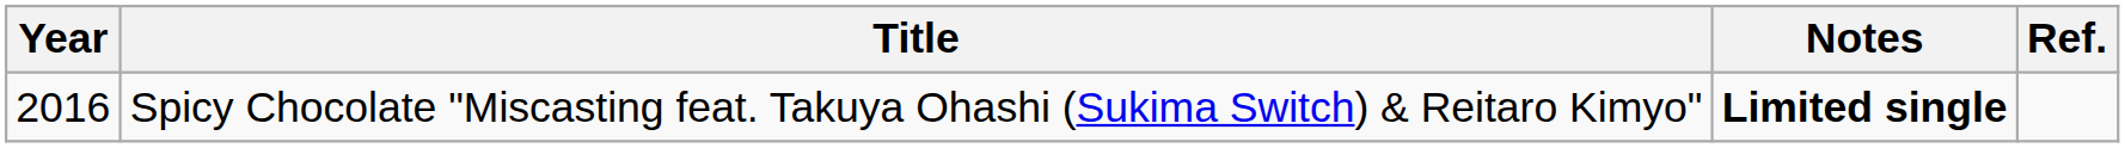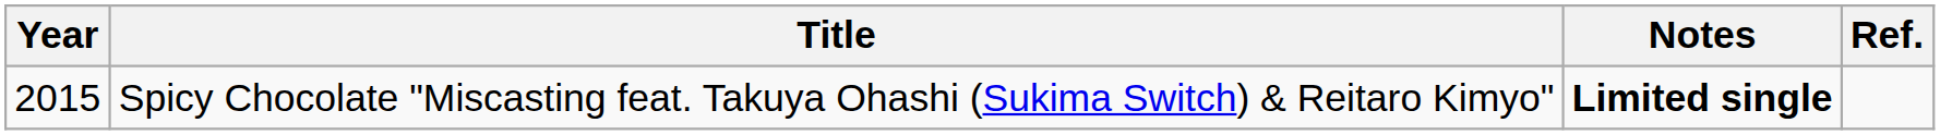row 2 | Year: 2016 -> 2015
